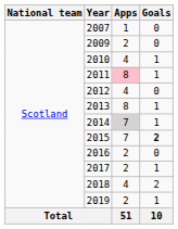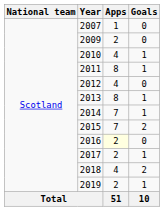2011 | Apps: pink background -> no background
2014 | Apps: lightgrey background -> no background
2015 | Goals: bold -> normal
2016 | Apps: no background -> lightyellow background
